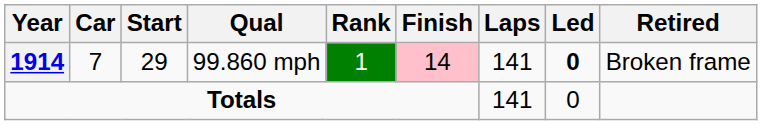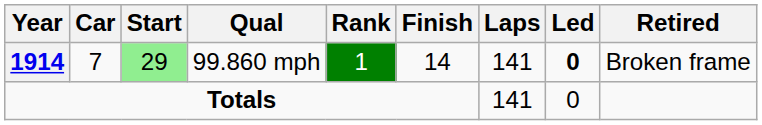1914 | Start: no background -> lightgreen background
1914 | Finish: pink background -> no background
